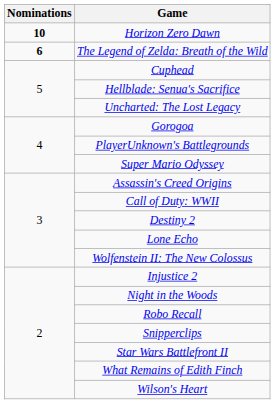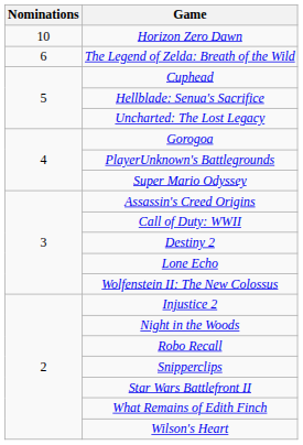Horizon Zero Dawn | Nominations: bold -> normal
The Legend of Zelda: Breath of the Wild | Nominations: bold -> normal
